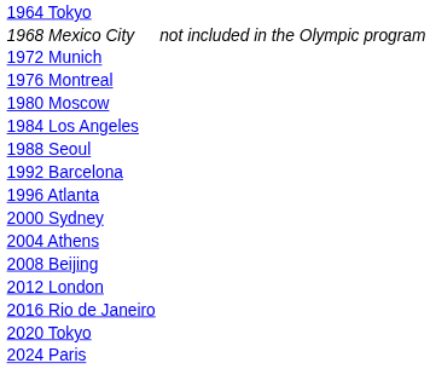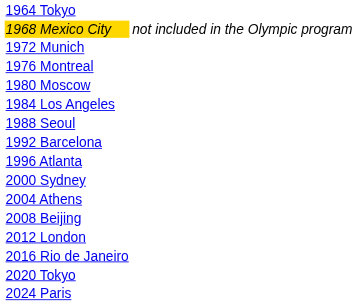1968 Mexico City | column 1: no background -> gold background
